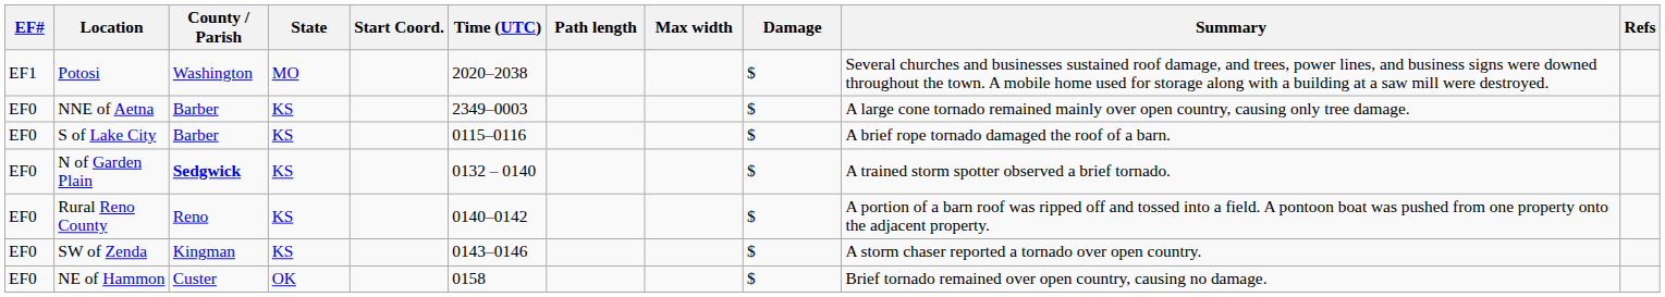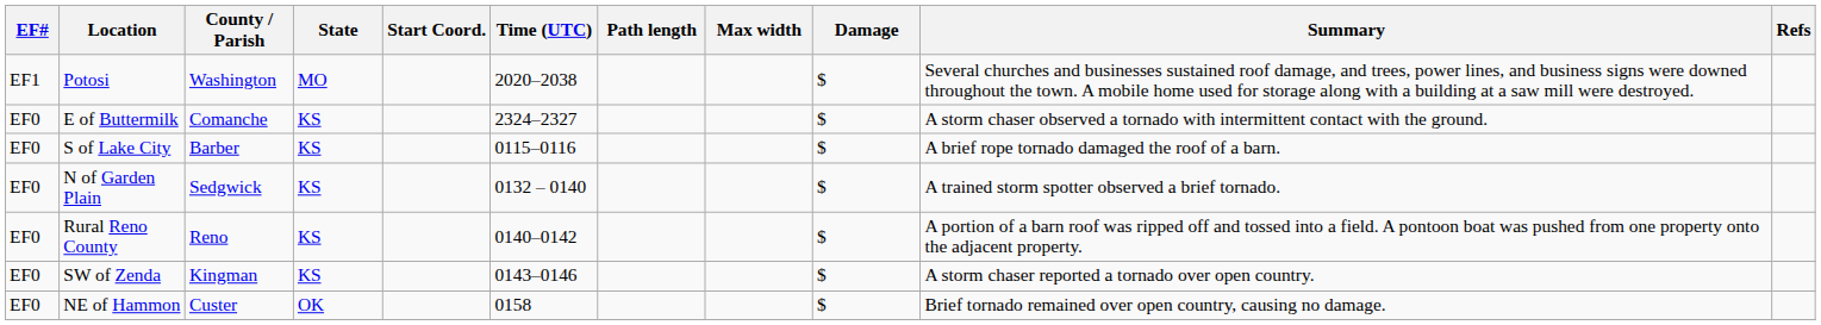+ row: EF0 | E of Buttermilk | Comanche | KS | 2324–2327 | $ | A storm chaser observed a tornado with intermittent contact with the ground.
- row: EF0 | NNE of Aetna | Barber | KS | 2349–0003 | $ | A large cone tornado remained mainly over open country, causing only tree damage.
N of Garden Plain | County / Parish: bold -> normal
